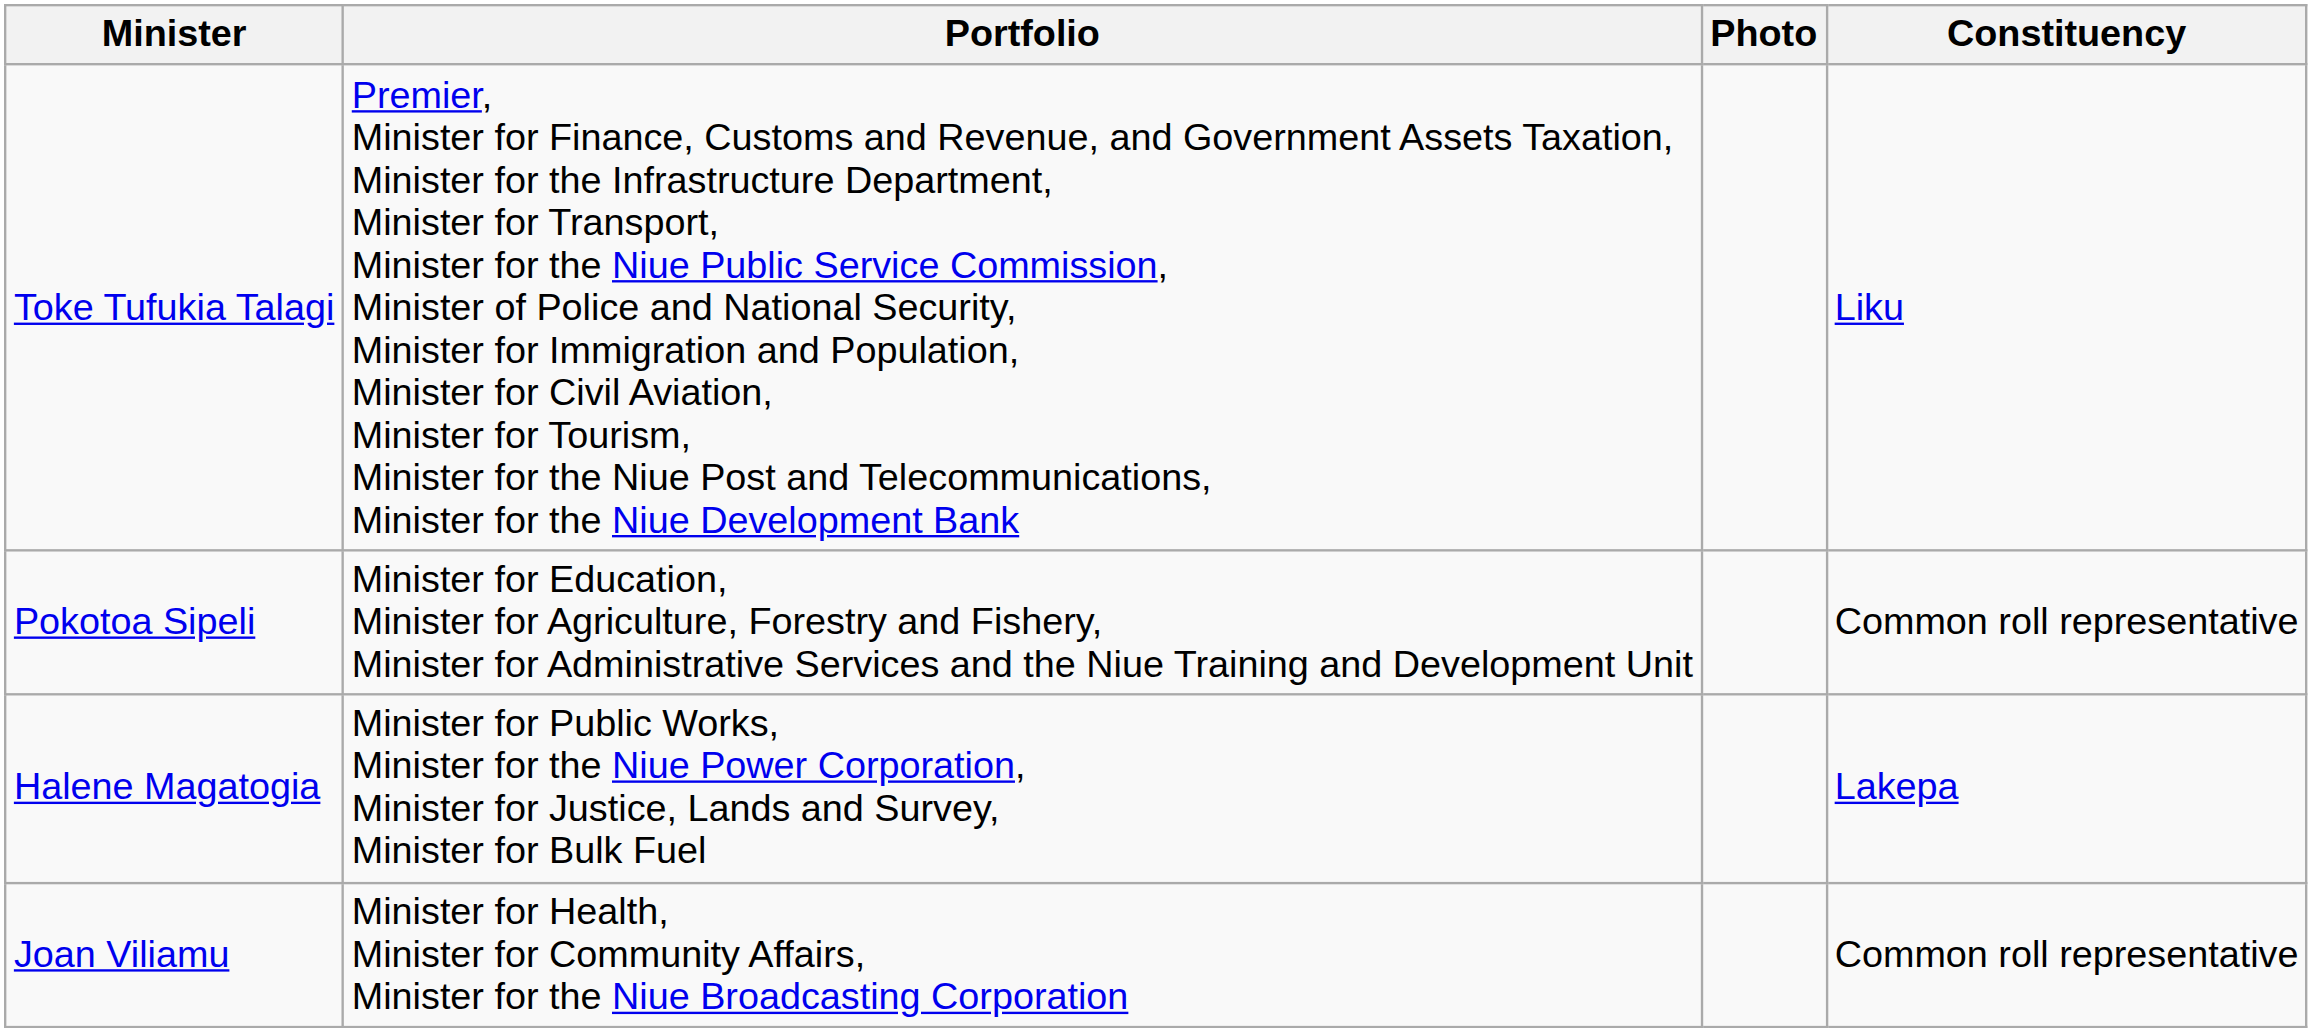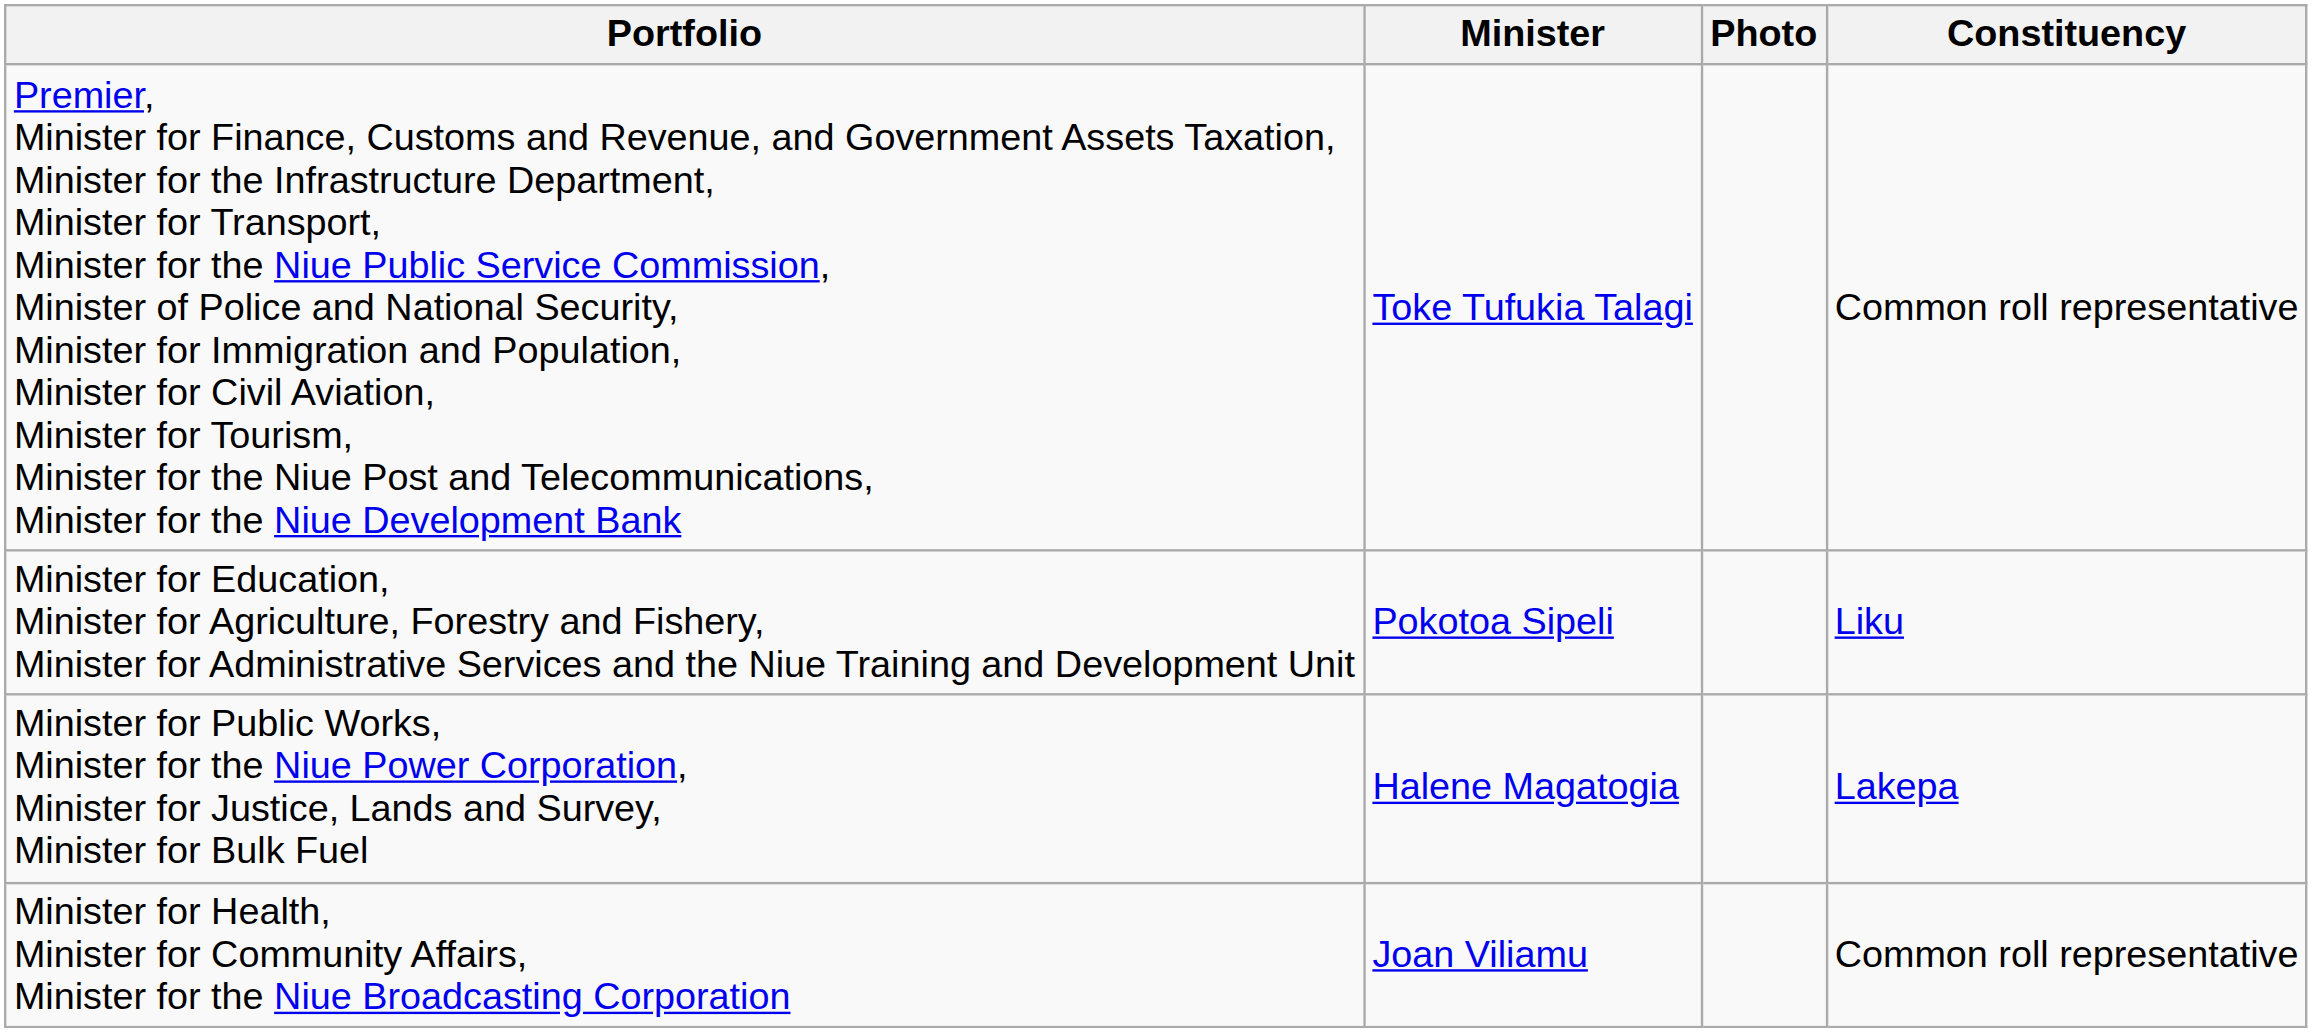columns swapped: Portfolio <-> Minister
row 2 | Constituency: Liku -> Common roll representative
row 3 | Constituency: Common roll representative -> Liku
